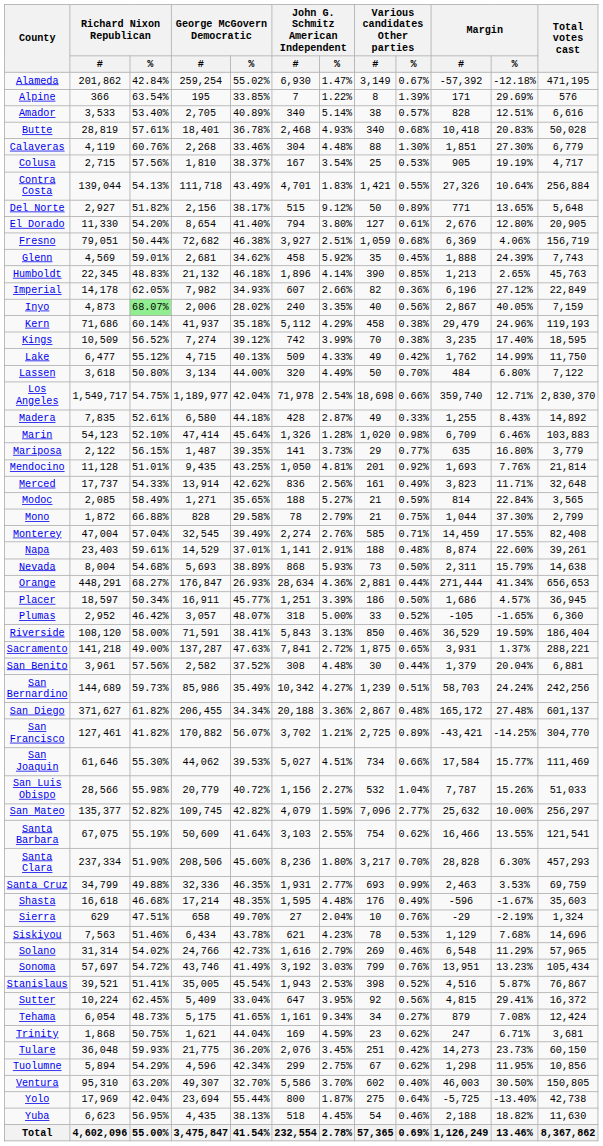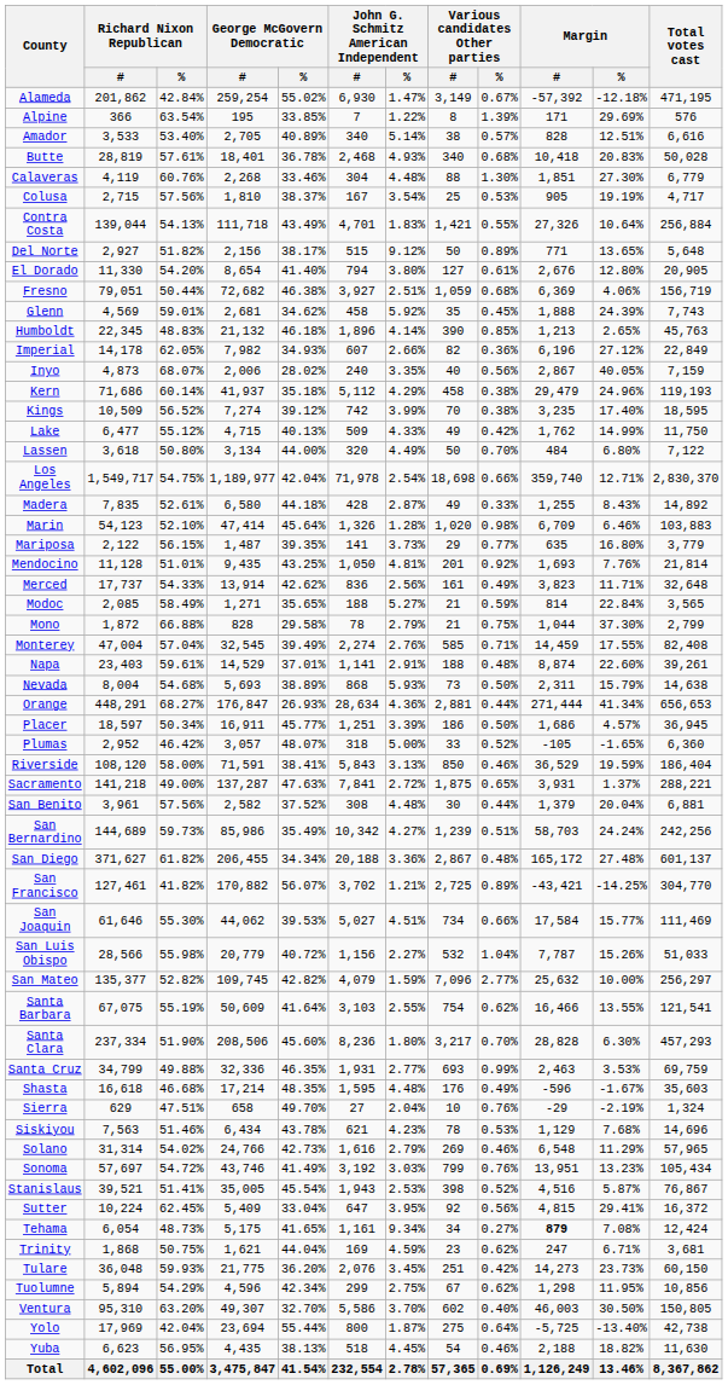Inyo | Richard Nixon Republican / %: lightgreen background -> no background
Tehama | Margin / #: normal -> bold
